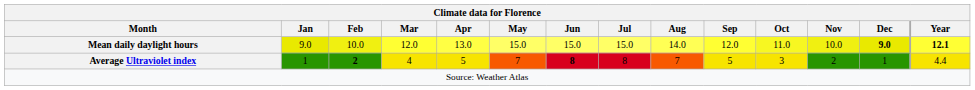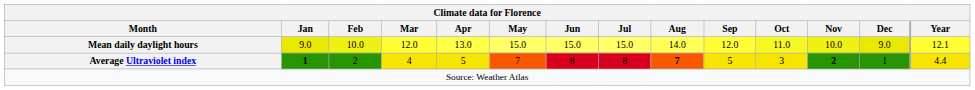row 3 | Dec: bold -> normal
row 3 | Year: bold -> normal
row 4 | Jan: normal -> bold
row 4 | Feb: bold -> normal
row 4 | Jun: bold -> normal
row 4 | Aug: normal -> bold
row 4 | Nov: normal -> bold
